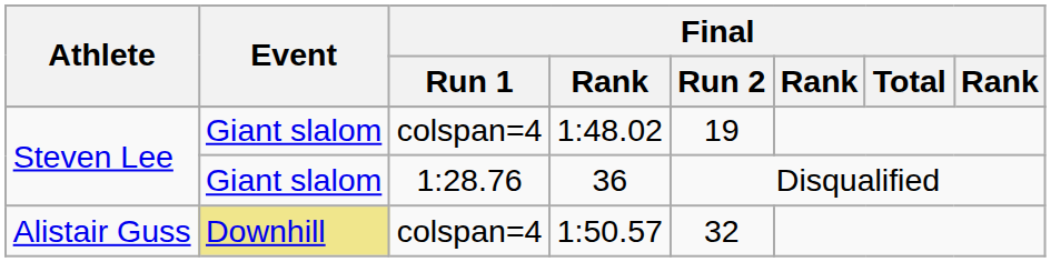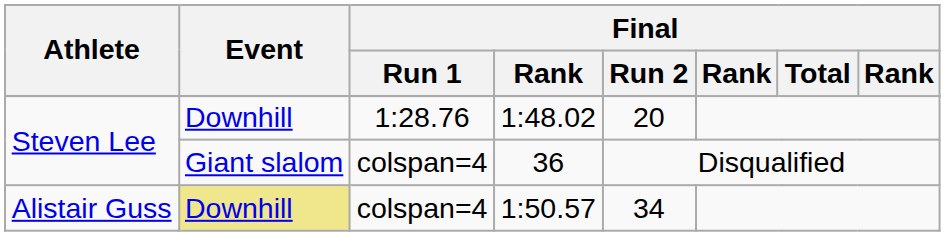1:48.02 | Event: Giant slalom -> Downhill
1:48.02 | Final / Run 1: colspan=4 -> 1:28.76
1:48.02 | Final / Run 2: 19 -> 20
36 | Final / Run 1: 1:28.76 -> colspan=4
1:50.57 | Final / Run 2: 32 -> 34
